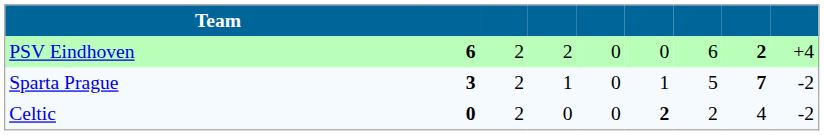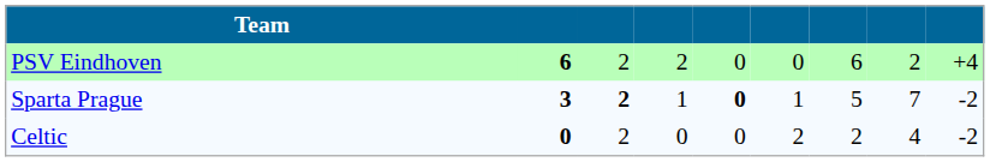PSV Eindhoven | column 8: bold -> normal
Sparta Prague | column 3: normal -> bold
Sparta Prague | column 5: normal -> bold
Sparta Prague | column 8: bold -> normal
Celtic | column 6: bold -> normal
